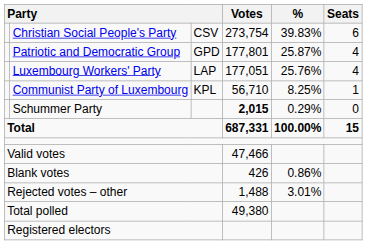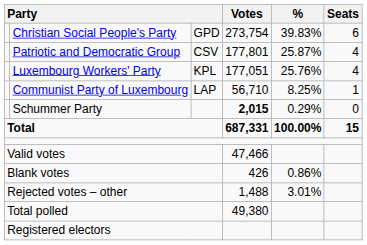Christian Social People's Party | column 3: CSV -> GPD
Patriotic and Democratic Group | column 3: GPD -> CSV
Luxembourg Workers' Party | column 3: LAP -> KPL
Communist Party of Luxembourg | column 3: KPL -> LAP
